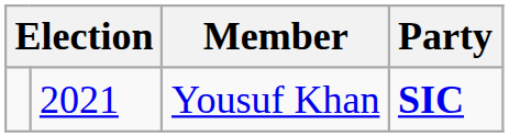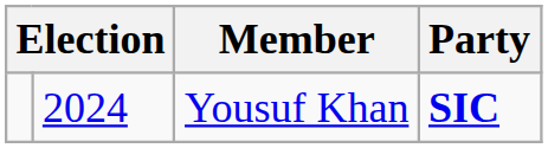Yousuf Khan | column 2: 2021 -> 2024
